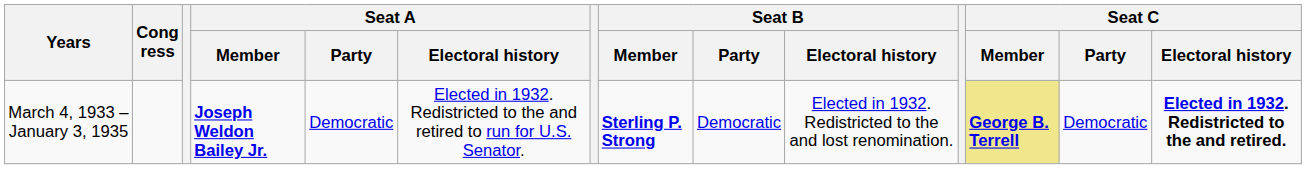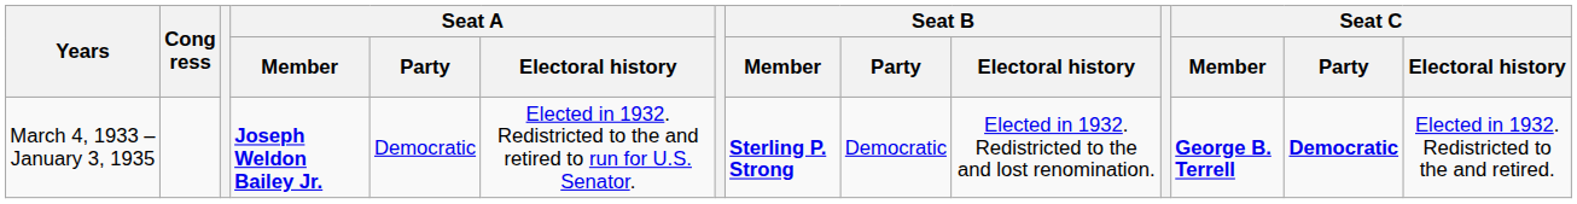March 4, 1933 – January 3, 1935 | Seat C / Member: khaki background -> no background
March 4, 1933 – January 3, 1935 | Seat C / Party: normal -> bold
March 4, 1933 – January 3, 1935 | Seat C / Electoral history: bold -> normal
